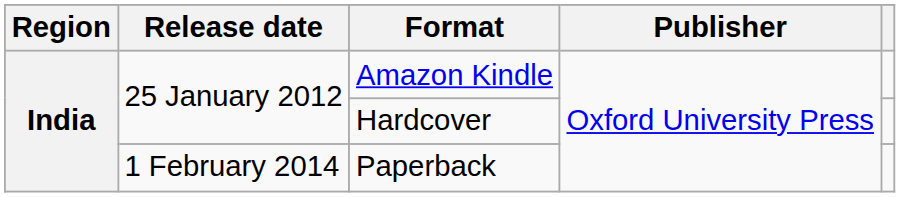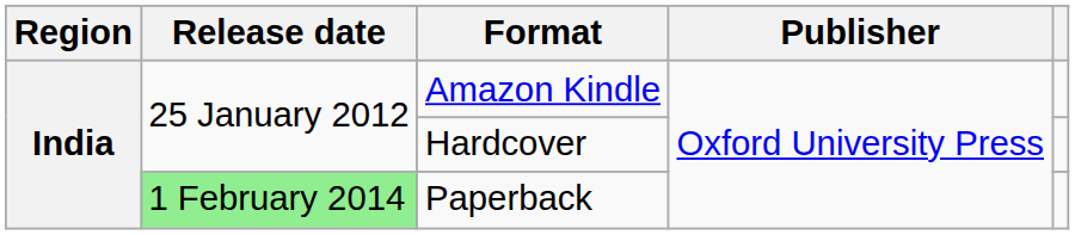Paperback | Release date: no background -> lightgreen background
